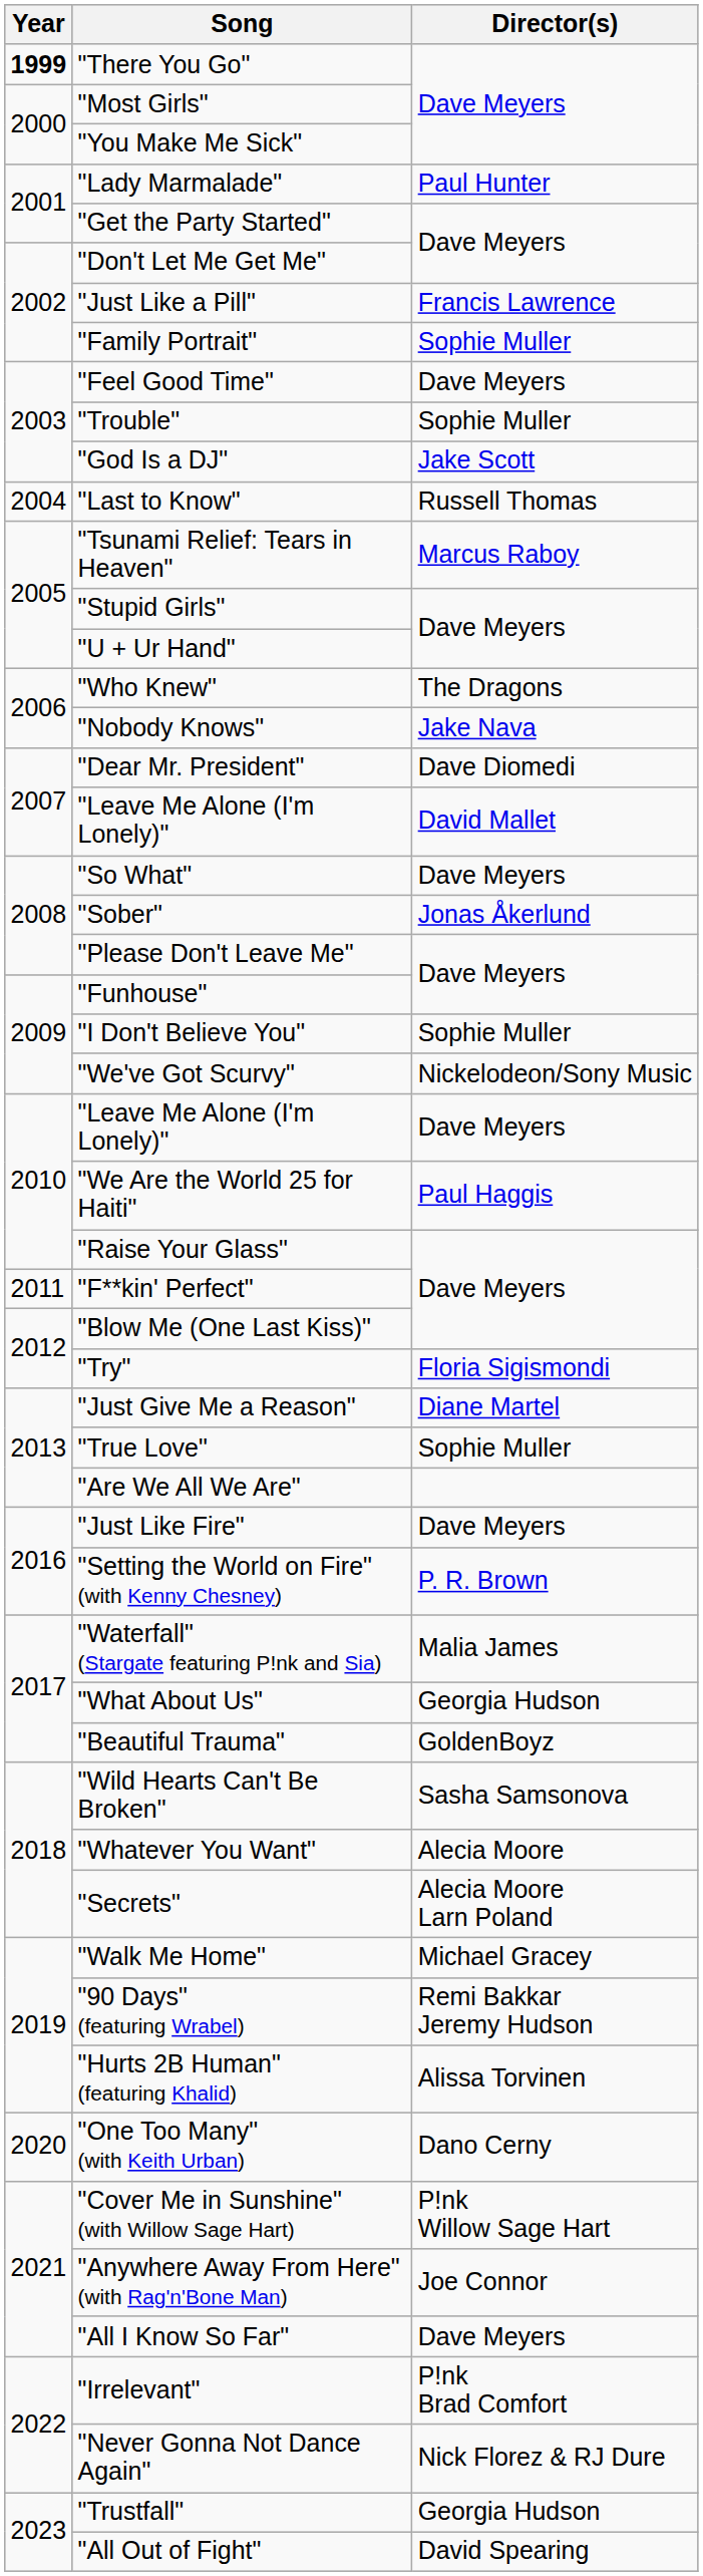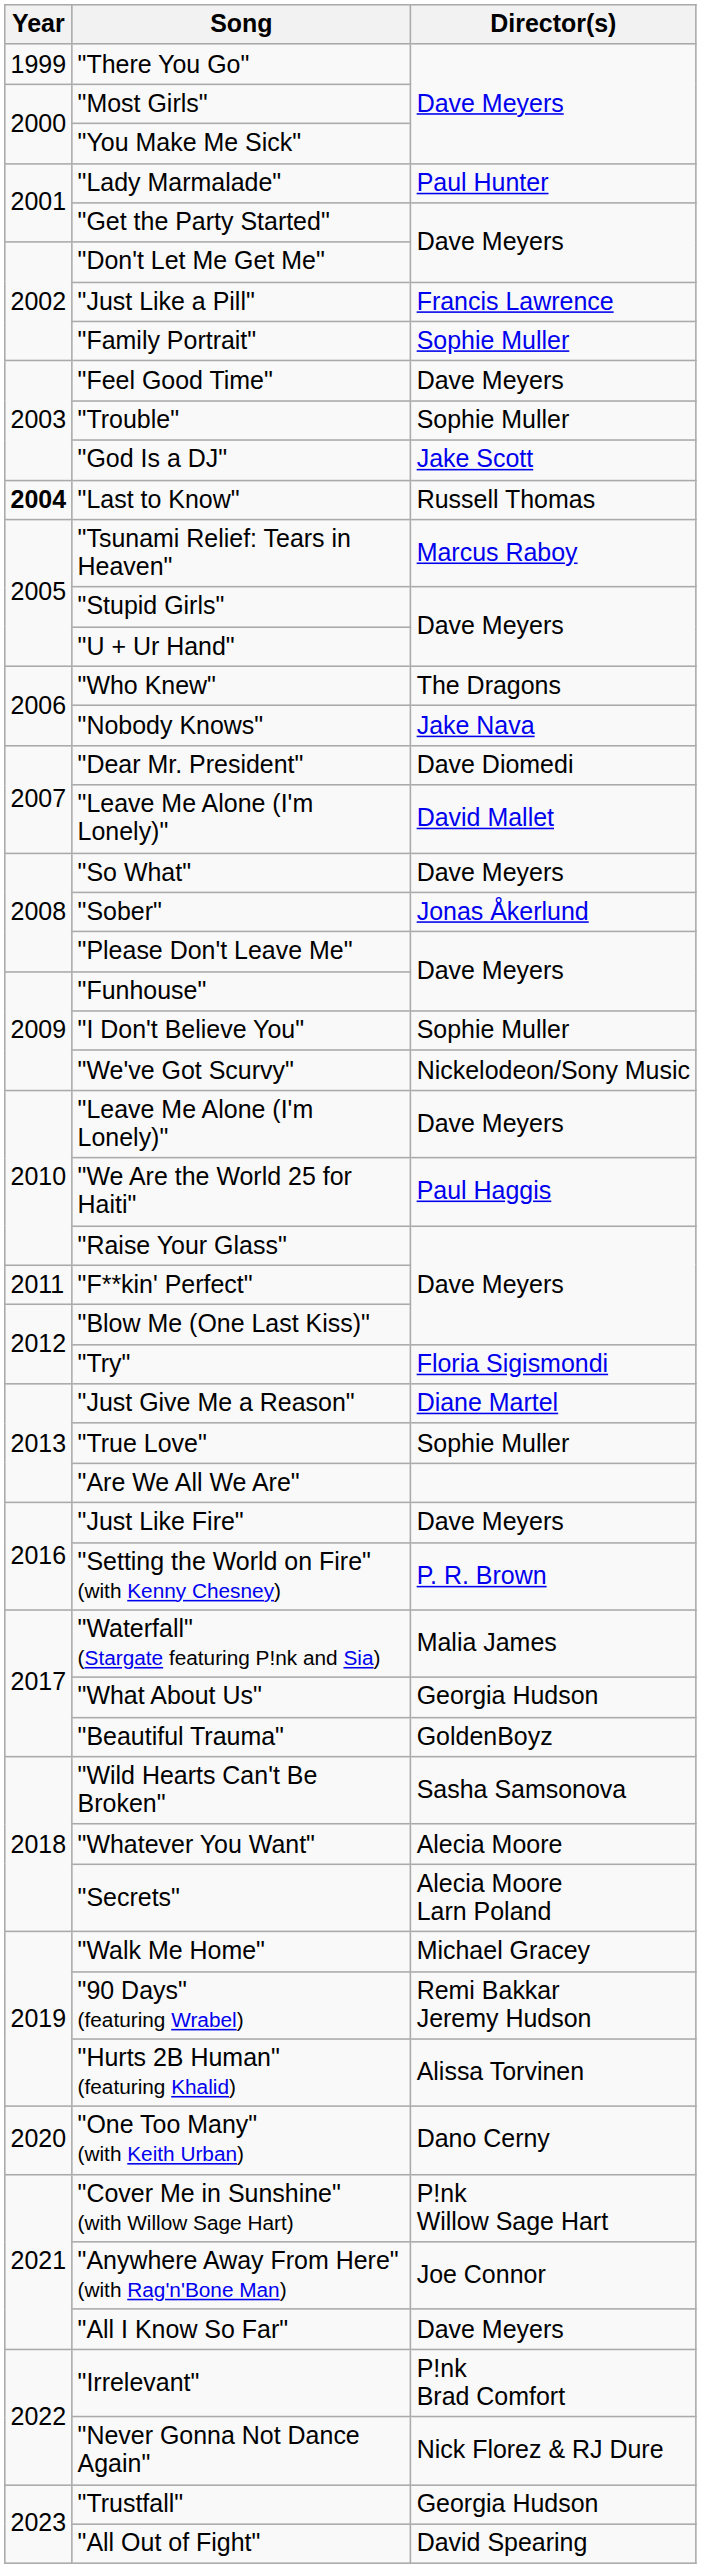"There You Go" | Year: bold -> normal
"Last to Know" | Year: normal -> bold
